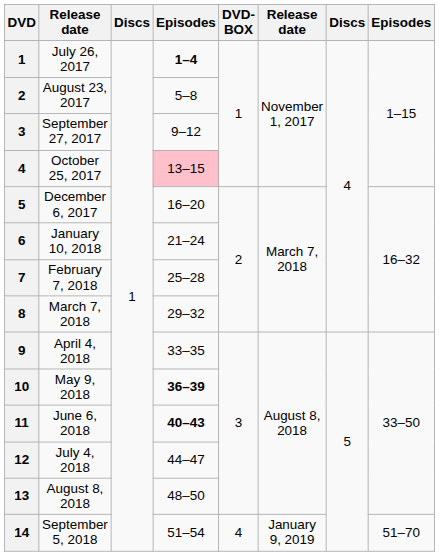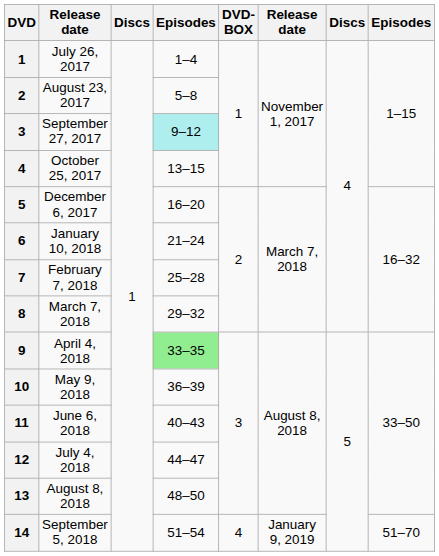July 26, 2017 | column 4: bold -> normal
September 27, 2017 | column 4: no background -> paleturquoise background
October 25, 2017 | column 4: pink background -> no background
April 4, 2018 | column 4: no background -> lightgreen background
May 9, 2018 | column 4: bold -> normal
June 6, 2018 | column 4: bold -> normal
